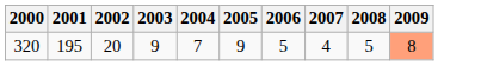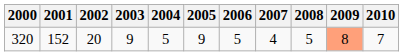+ column: 2010 | 7
320 | 2001: 195 -> 152
320 | 2004: 7 -> 5
